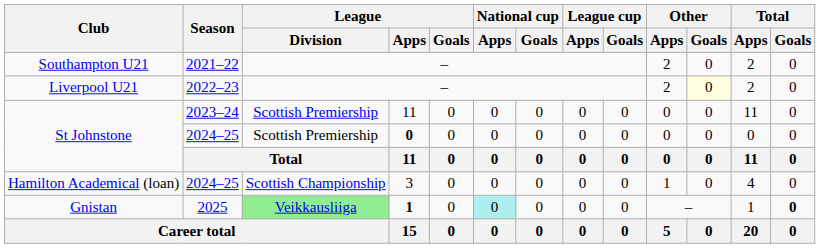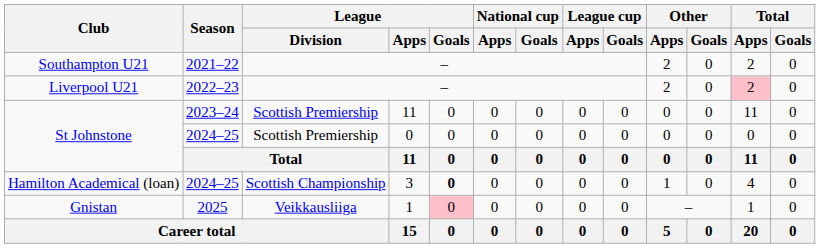Liverpool U21 | Other / Goals: lightyellow background -> no background
Liverpool U21 | Total / Apps: no background -> pink background
St Johnstone / 2024–25 | League / Apps: bold -> normal
Hamilton Academical (loan) | League / Goals: normal -> bold
Gnistan | League / Division: lightgreen background -> no background
Gnistan | League / Apps: bold -> normal
Gnistan | League / Goals: no background -> pink background
Gnistan | National cup / Apps: paleturquoise background -> no background
Gnistan | Total / Goals: bold -> normal
